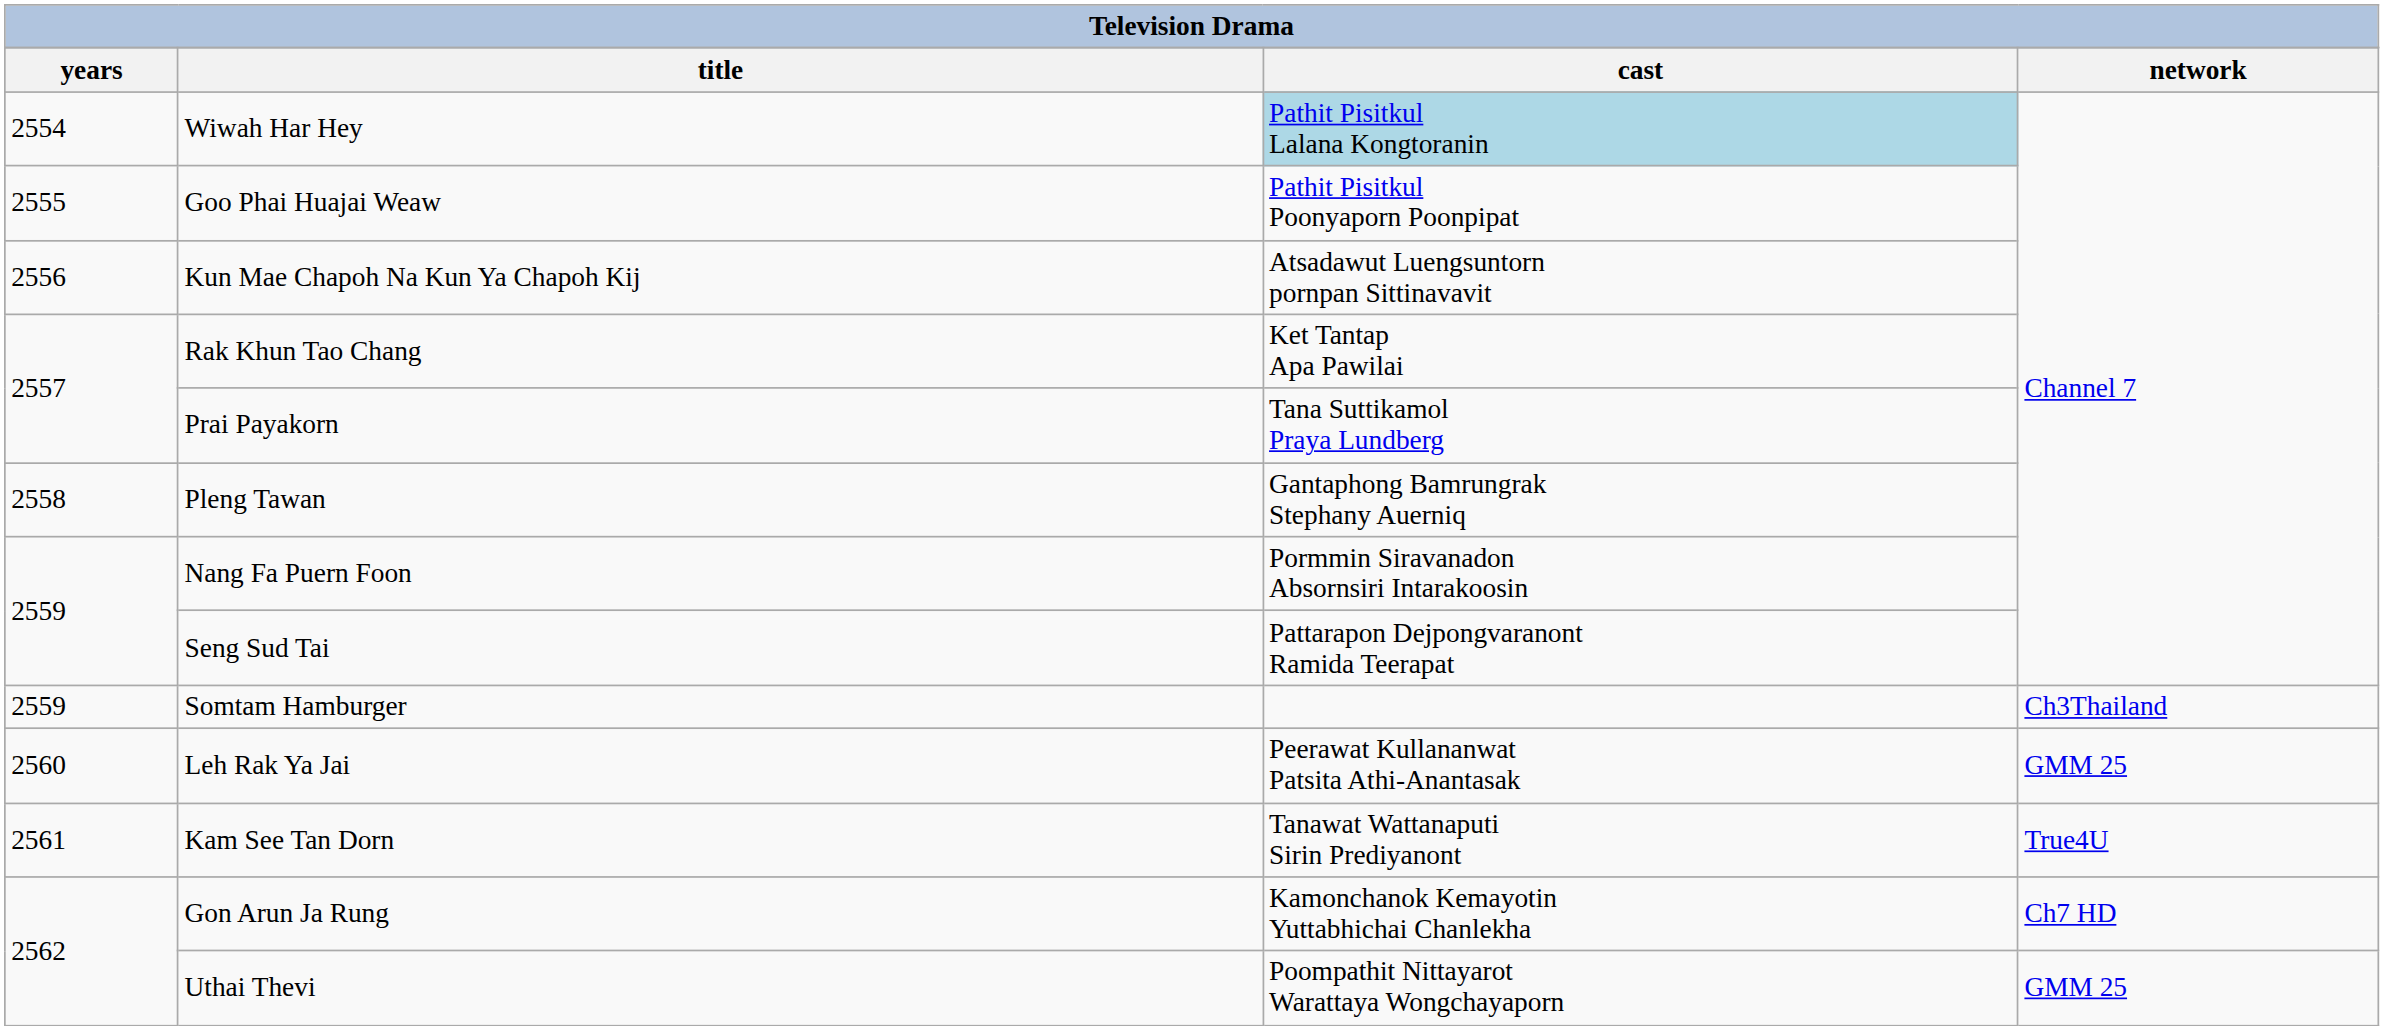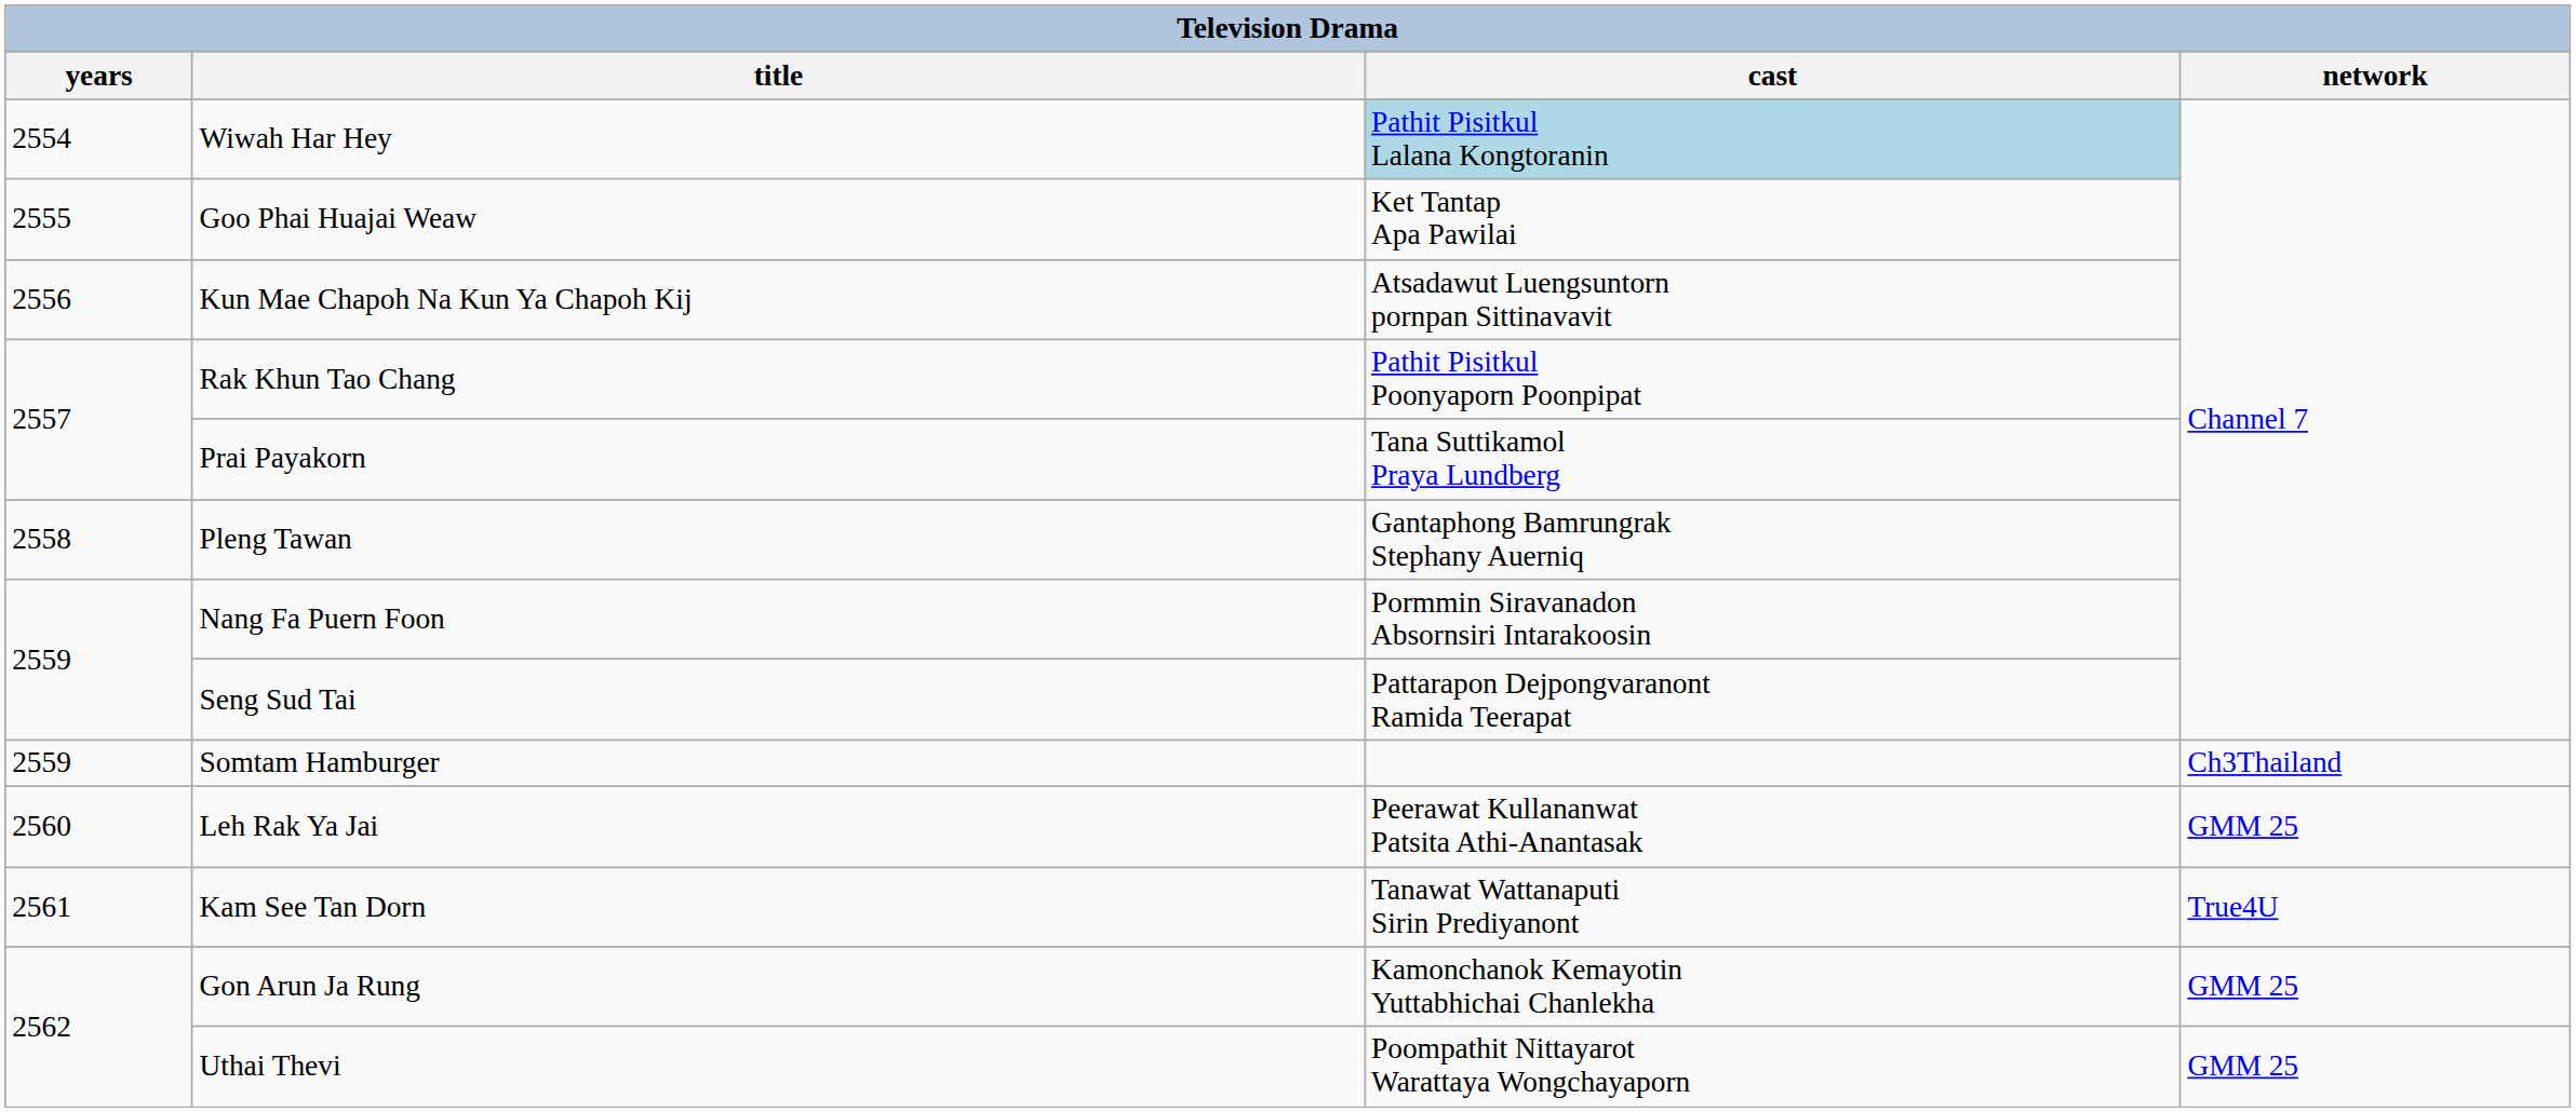Goo Phai Huajai Weaw | cast: Pathit Pisitkul Poonyaporn Poonpipat -> Ket Tantap Apa Pawilai
Rak Khun Tao Chang | cast: Ket Tantap Apa Pawilai -> Pathit Pisitkul Poonyaporn Poonpipat
Gon Arun Ja Rung | network: Ch7 HD -> GMM 25
